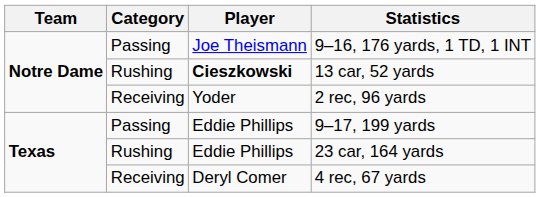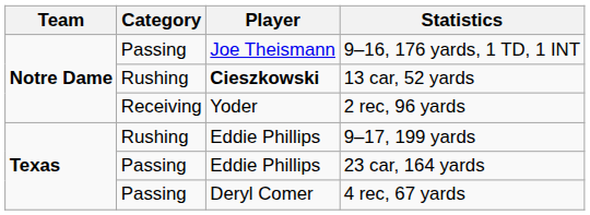9–17, 199 yards | Category: Passing -> Rushing
23 car, 164 yards | Category: Rushing -> Passing
4 rec, 67 yards | Category: Receiving -> Passing
